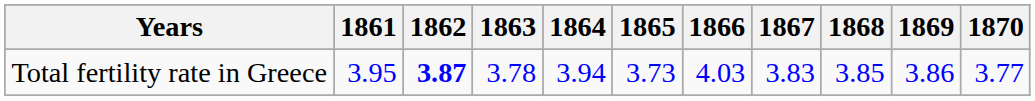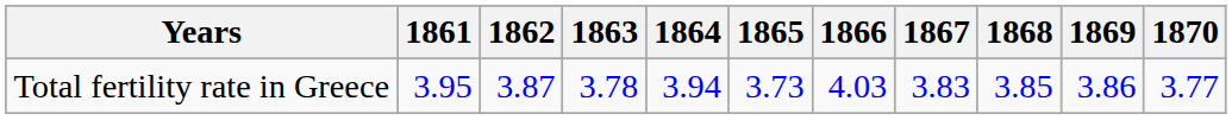row 2 | 1862: bold -> normal
